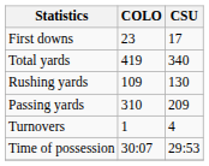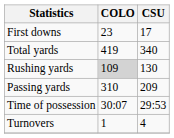Rushing yards | COLO: no background -> lightgrey background
rows swapped: Turnovers <-> Time of possession
